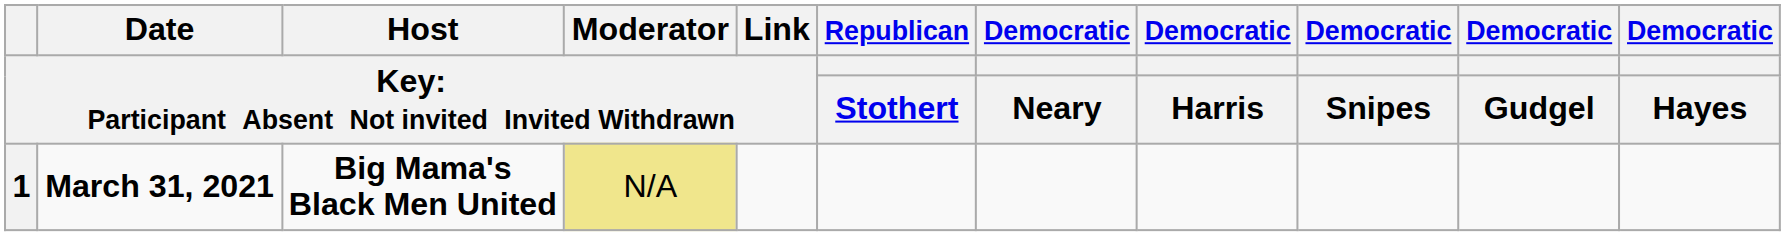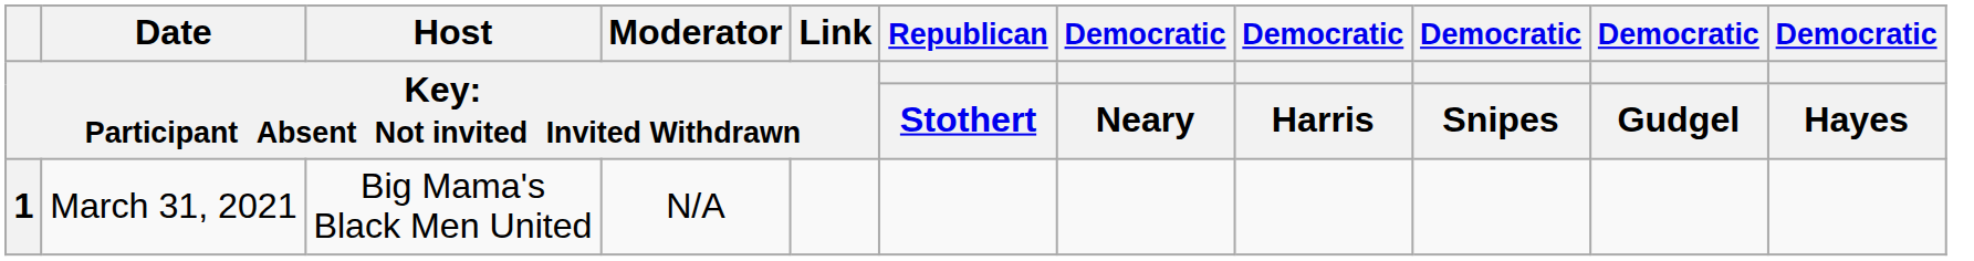1 | column 2: bold -> normal
1 | column 3: bold -> normal
1 | column 4: khaki background -> no background
